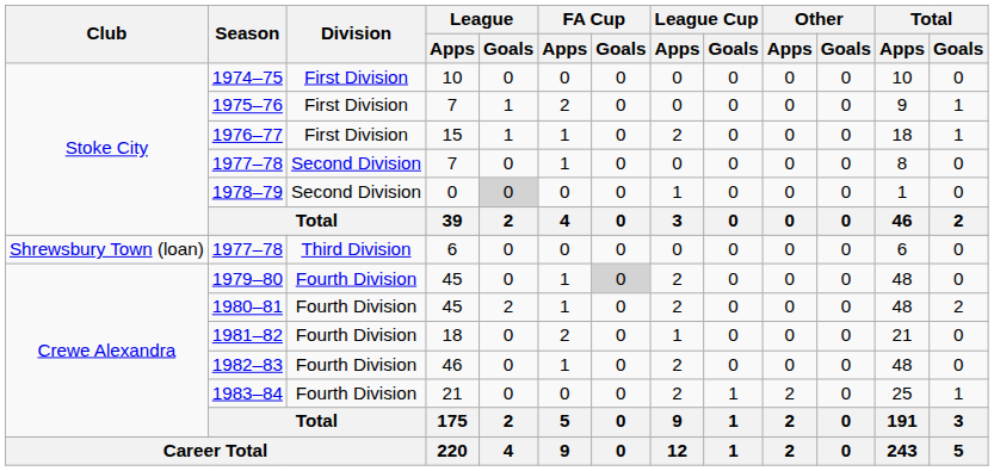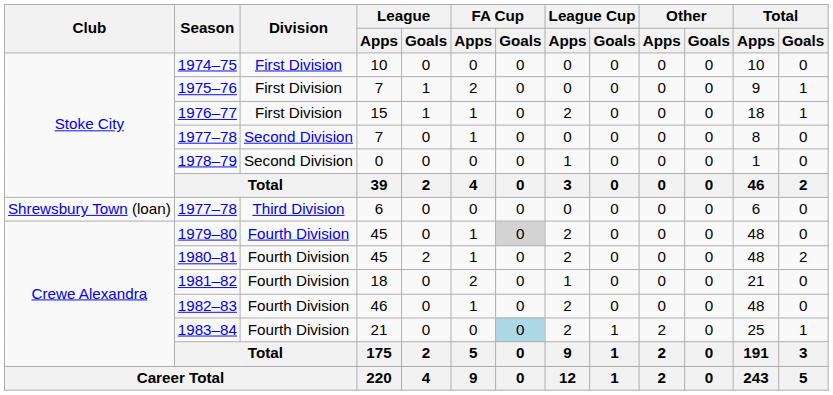1978–79 | League / Goals: lightgrey background -> no background
1983–84 | FA Cup / Goals: no background -> lightblue background
